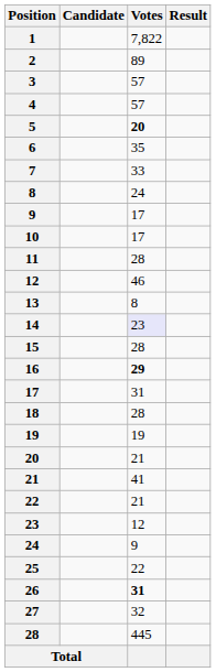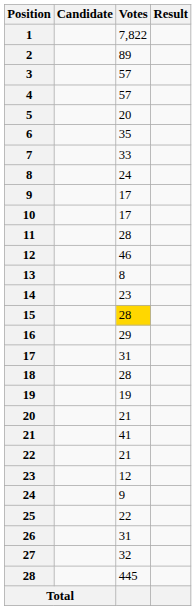5 | Votes: bold -> normal
14 | Votes: lavender background -> no background
15 | Votes: no background -> gold background
16 | Votes: bold -> normal
26 | Votes: bold -> normal
